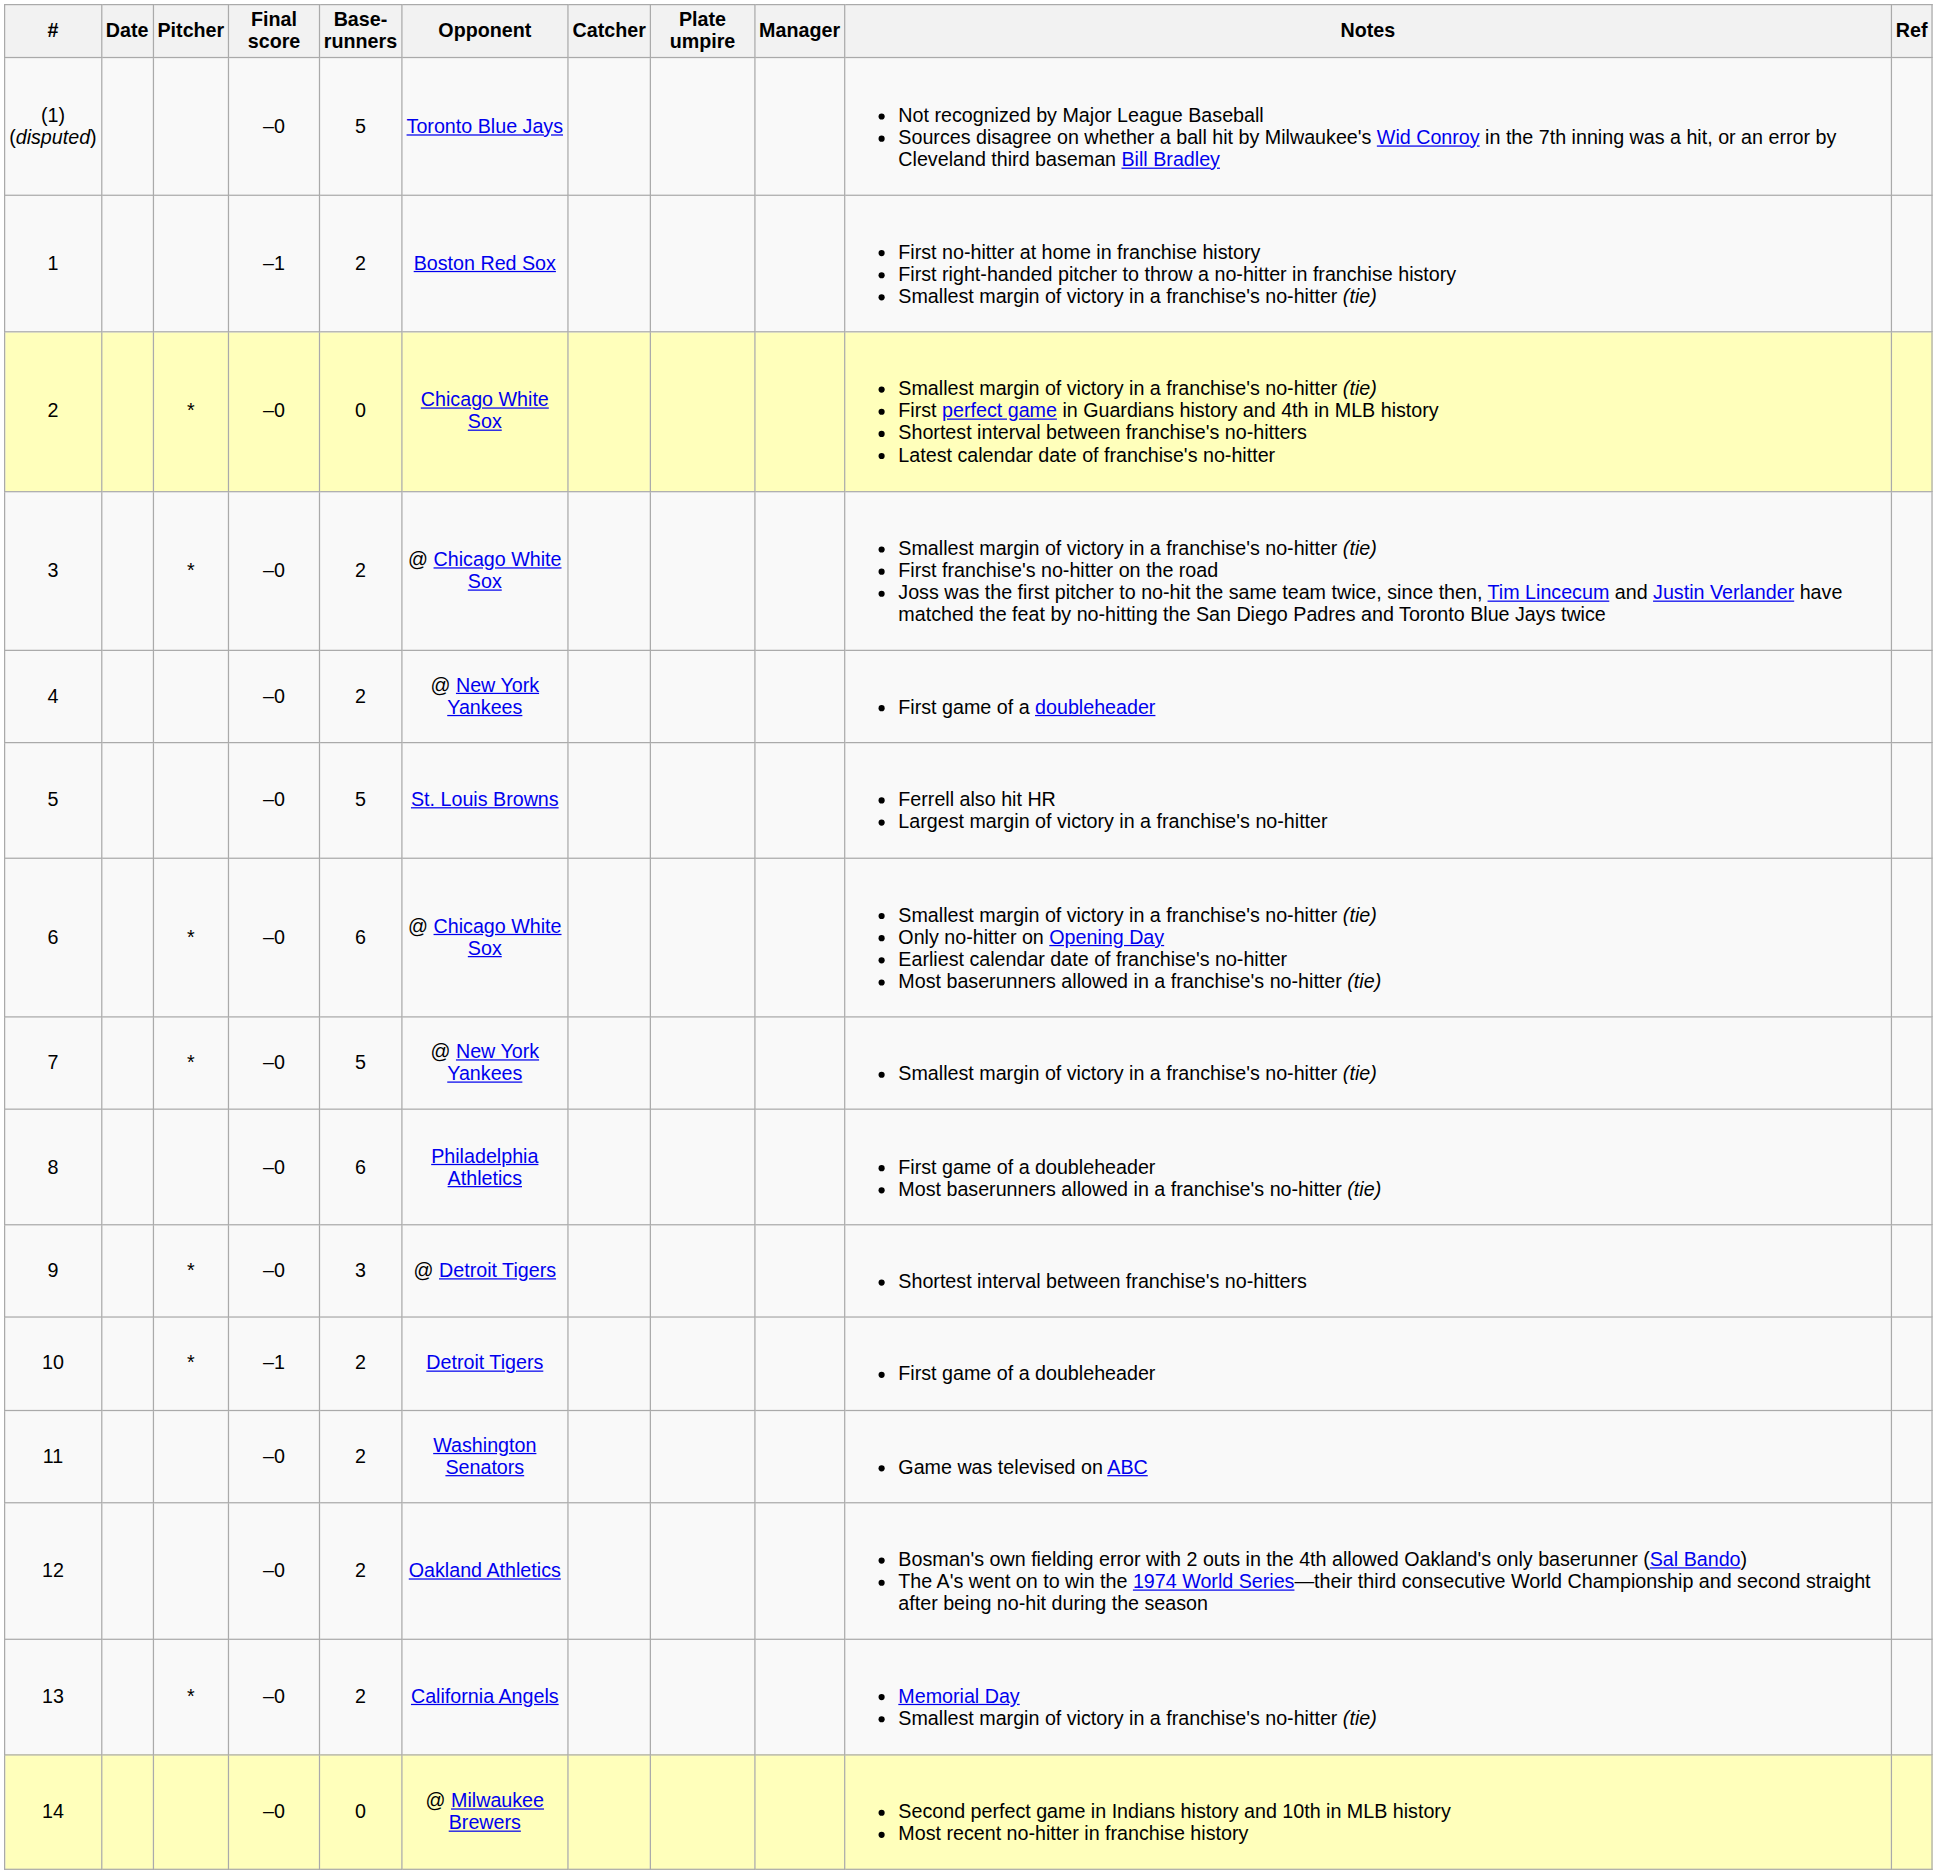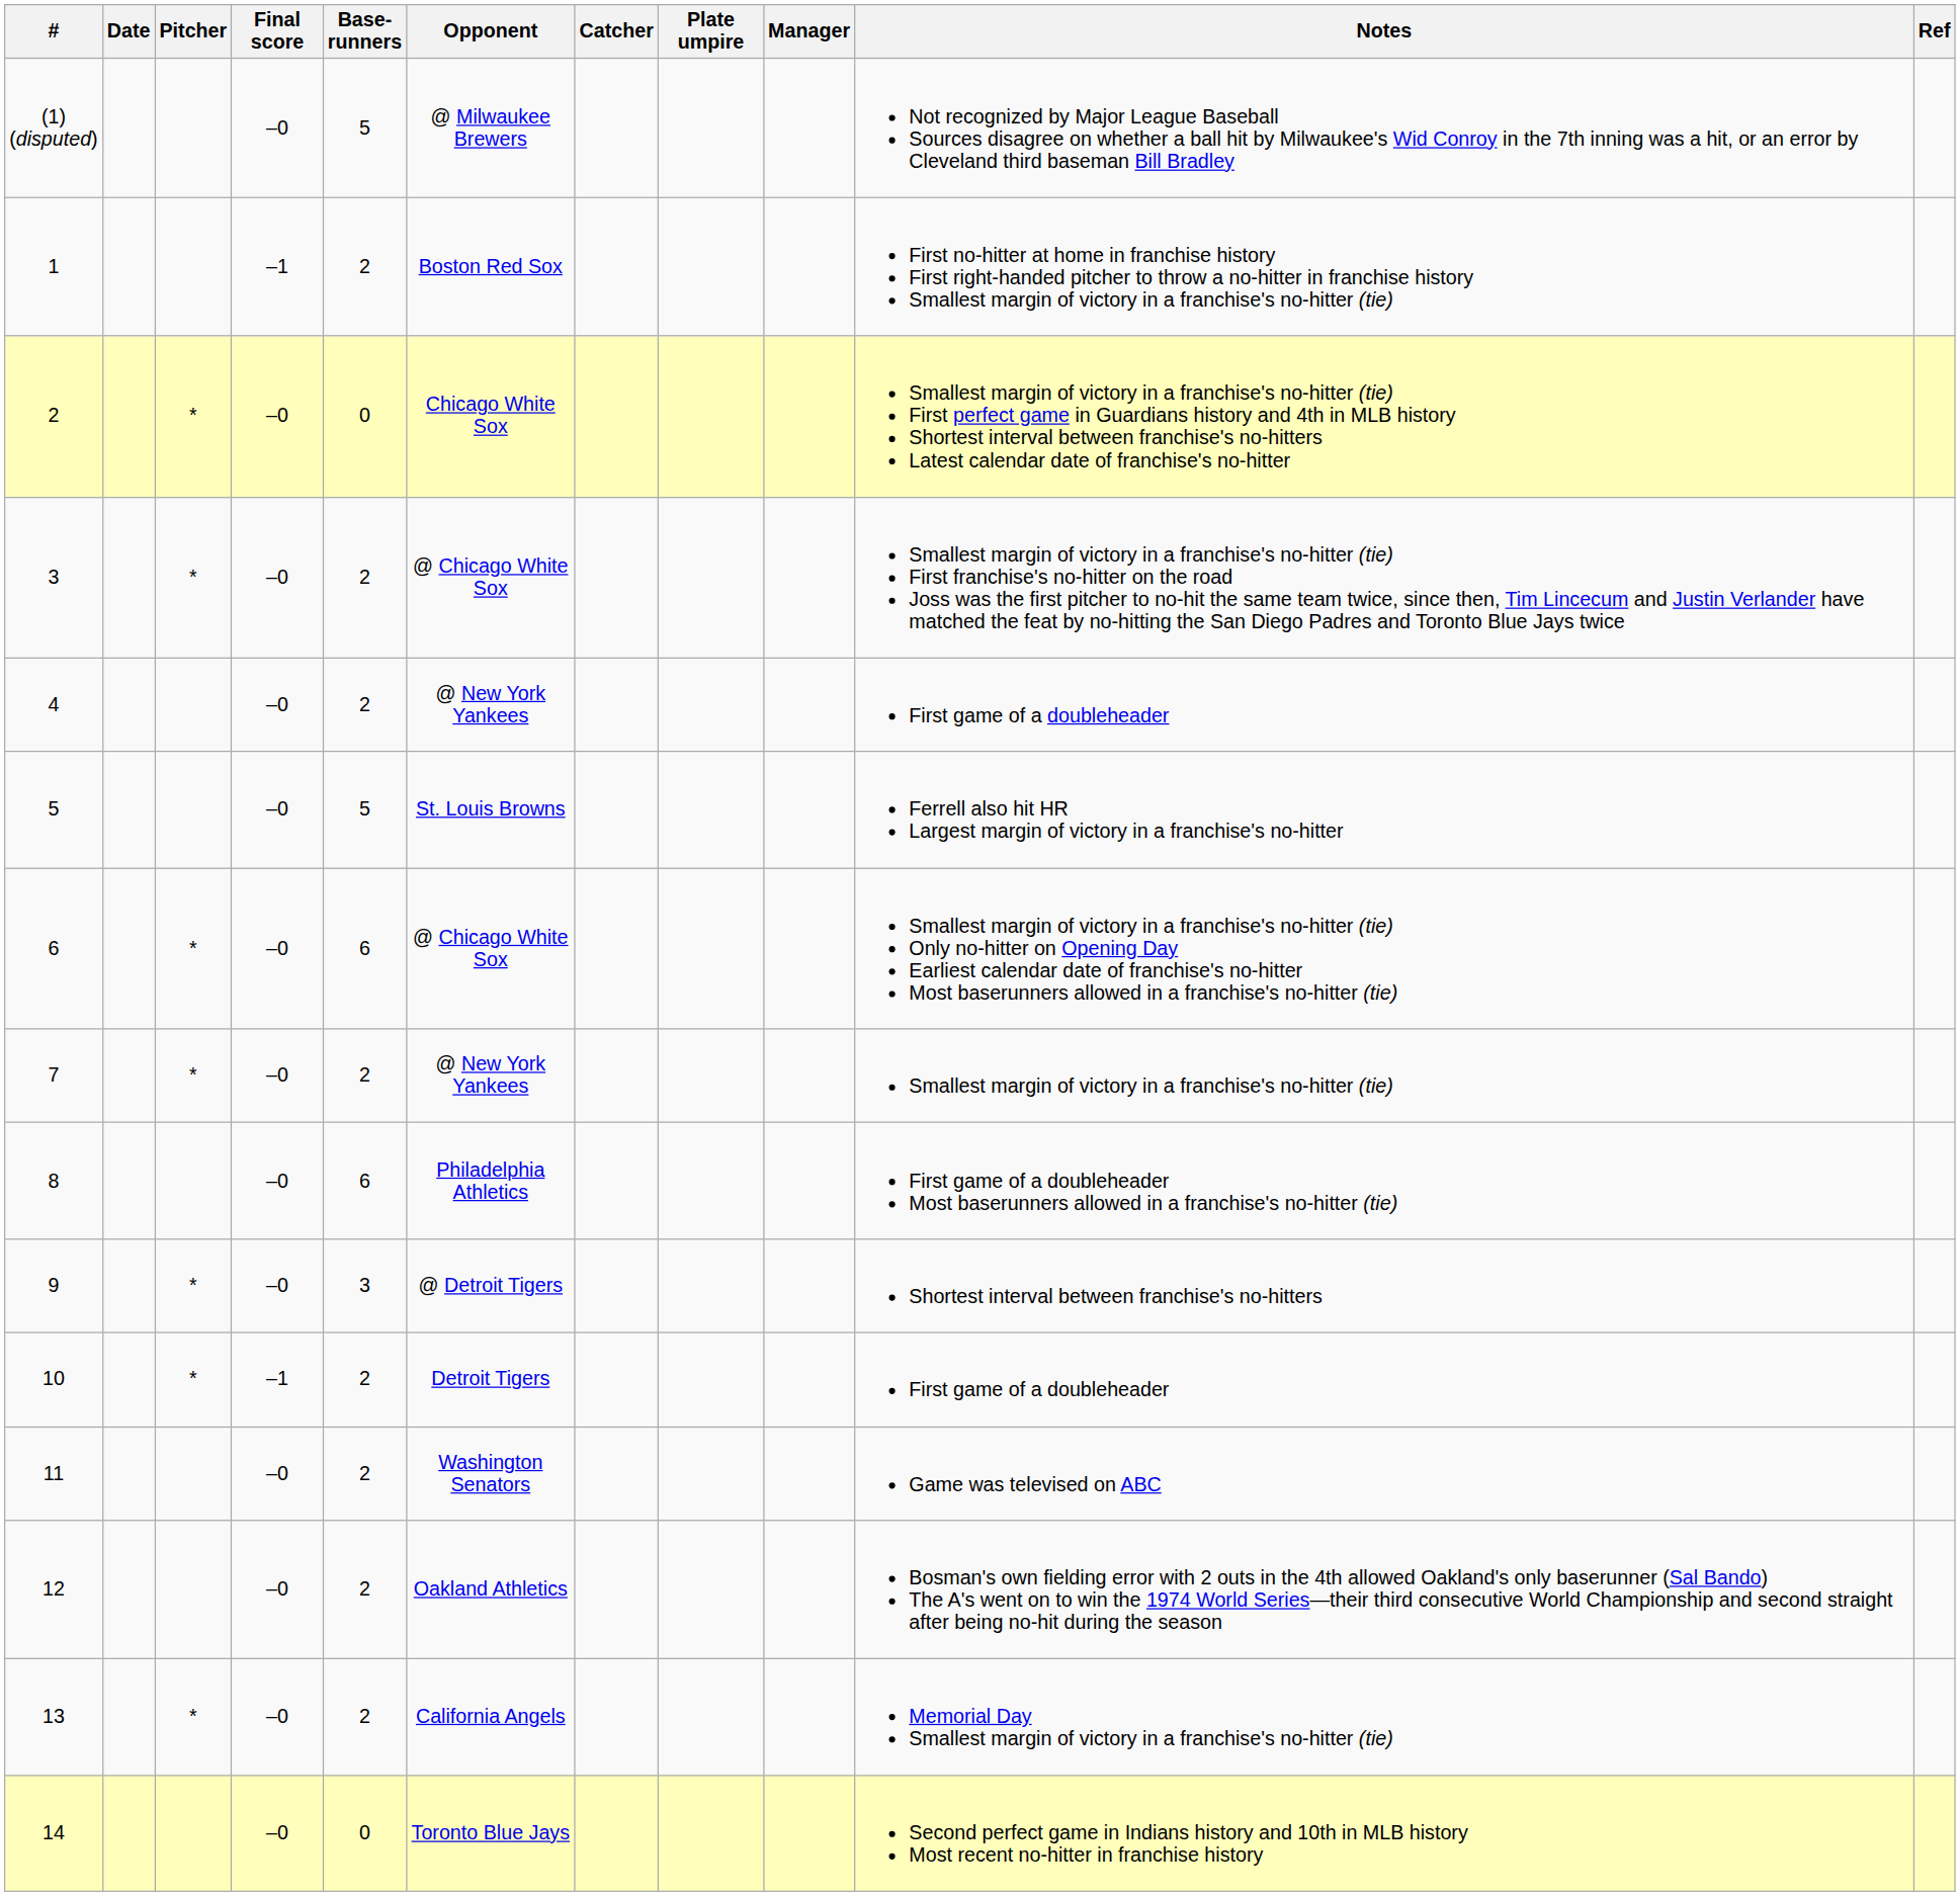(1) (disputed) | Opponent: Toronto Blue Jays -> @ Milwaukee Brewers
7 | Base- runners: 5 -> 2
14 | Opponent: @ Milwaukee Brewers -> Toronto Blue Jays
